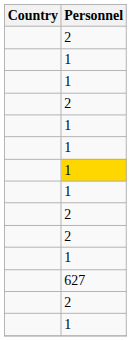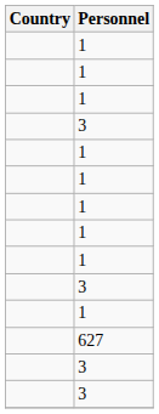row 2 | Personnel: 2 -> 1
row 5 | Personnel: 2 -> 3
row 8 | Personnel: gold background -> no background
row 10 | Personnel: 2 -> 1
row 11 | Personnel: 2 -> 3
row 14 | Personnel: 2 -> 3
row 15 | Personnel: 1 -> 3
